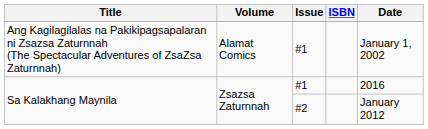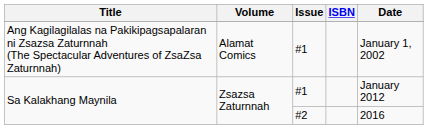Sa Kalakhang Maynila / #1 | Date: 2016 -> January 2012
Sa Kalakhang Maynila / #2 | Date: January 2012 -> 2016
